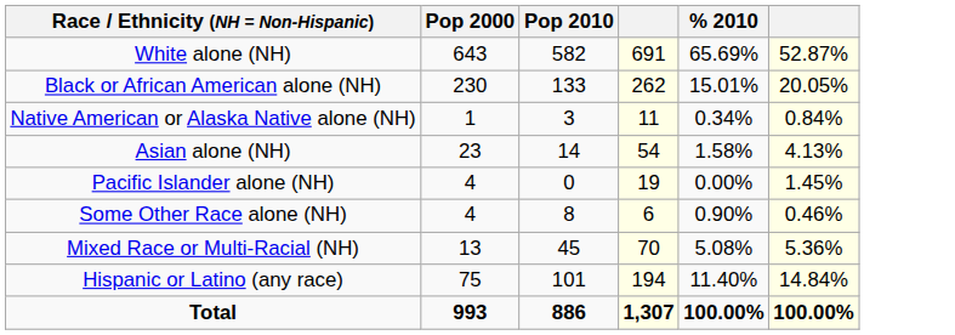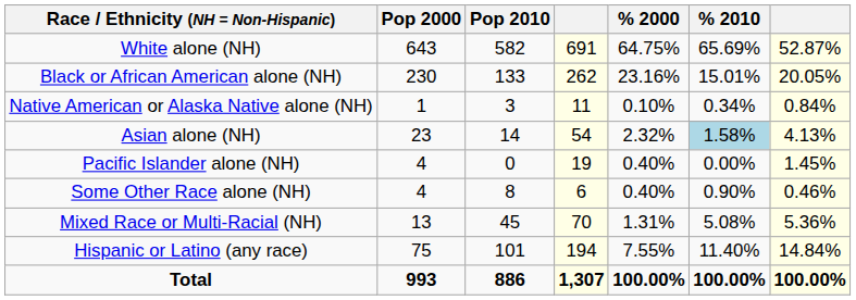+ column: % 2000 | 64.75% | 23.16% | 0.10% | 2.32% | 0.40% | 0.40% | 1.31% | 7.55% | 100.00%
Asian alone (NH) | % 2010: no background -> lightblue background
